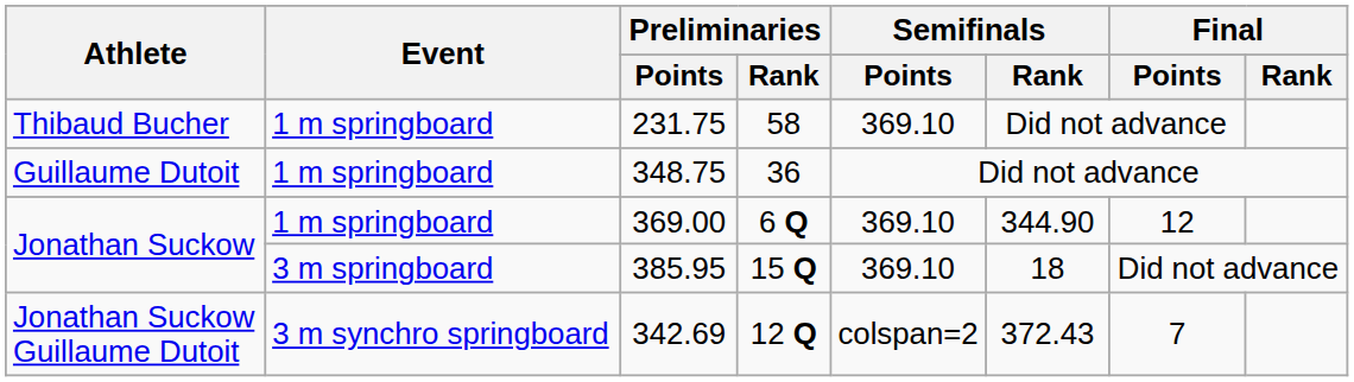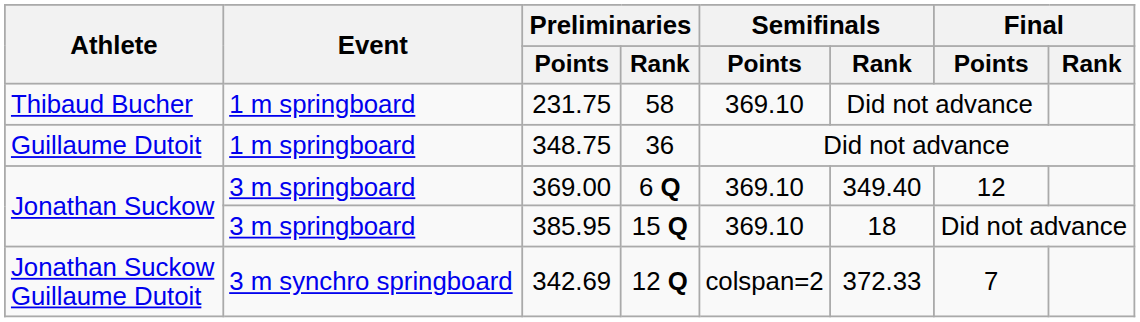369.00 | Event: 1 m springboard -> 3 m springboard
369.00 | Semifinals / Rank: 344.90 -> 349.40
342.69 | Semifinals / Rank: 372.43 -> 372.33
